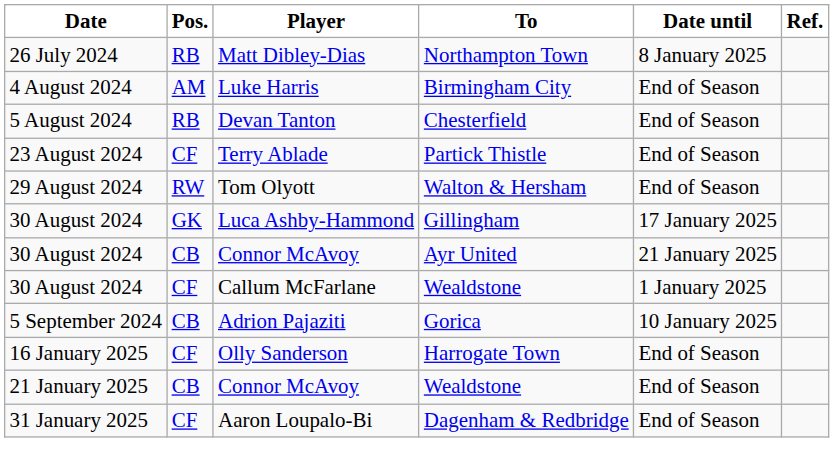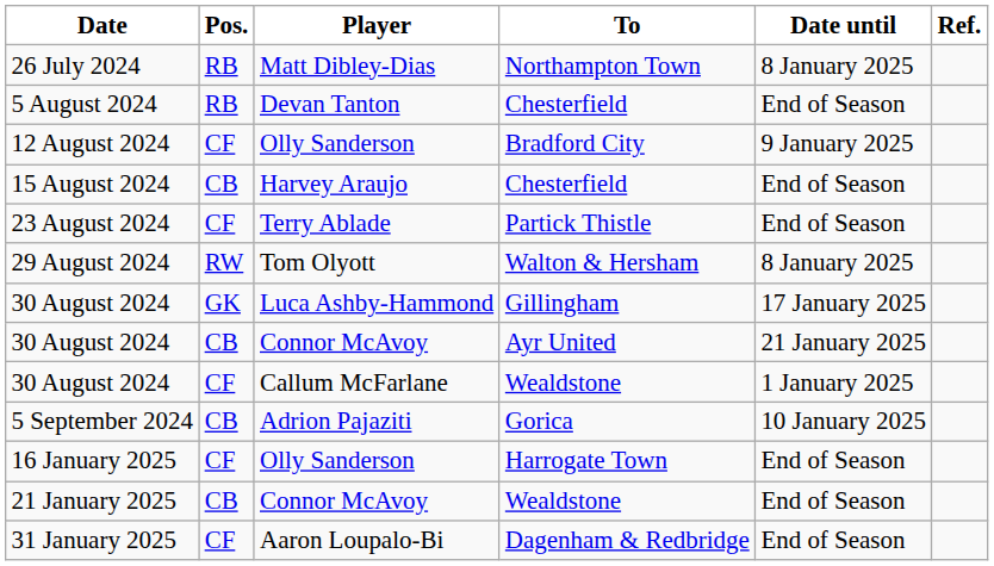- row: 4 August 2024 | AM | Luke Harris | Birmingham City | End of Season
+ row: 12 August 2024 | CF | Olly Sanderson | Bradford City | 9 January 2025
+ row: 15 August 2024 | CB | Harvey Araujo | Chesterfield | End of Season
29 August 2024 | Date until: End of Season -> 8 January 2025
